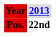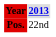Pos. | 2013: bold -> normal
